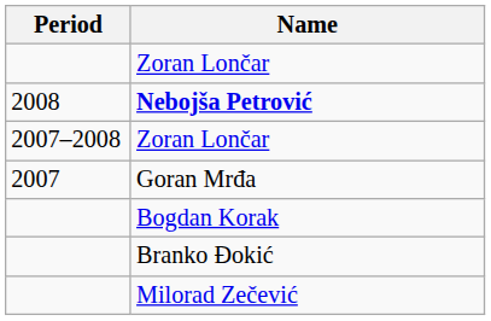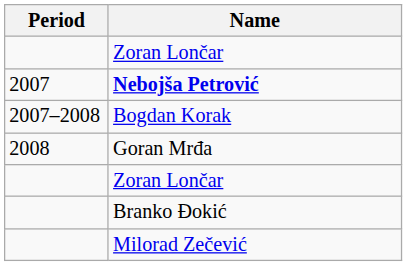row 3 | Period: 2008 -> 2007
row 4 | Name: Zoran Lončar -> Bogdan Korak
row 5 | Period: 2007 -> 2008
row 6 | Name: Bogdan Korak -> Zoran Lončar
